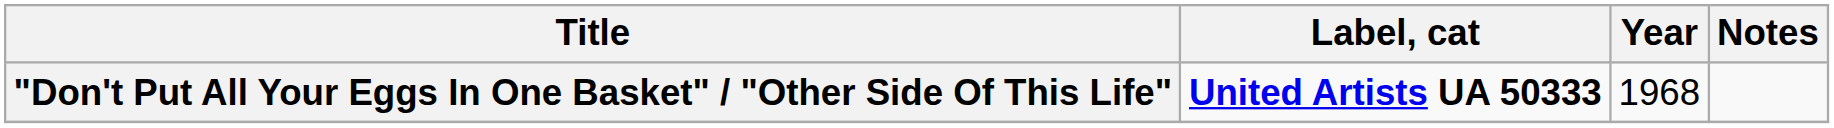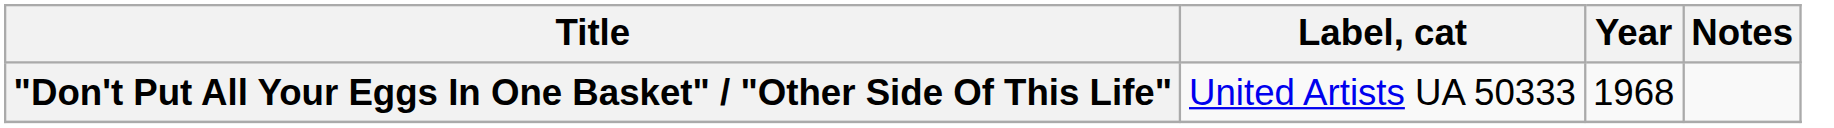row 2 | Label, cat: bold -> normal
